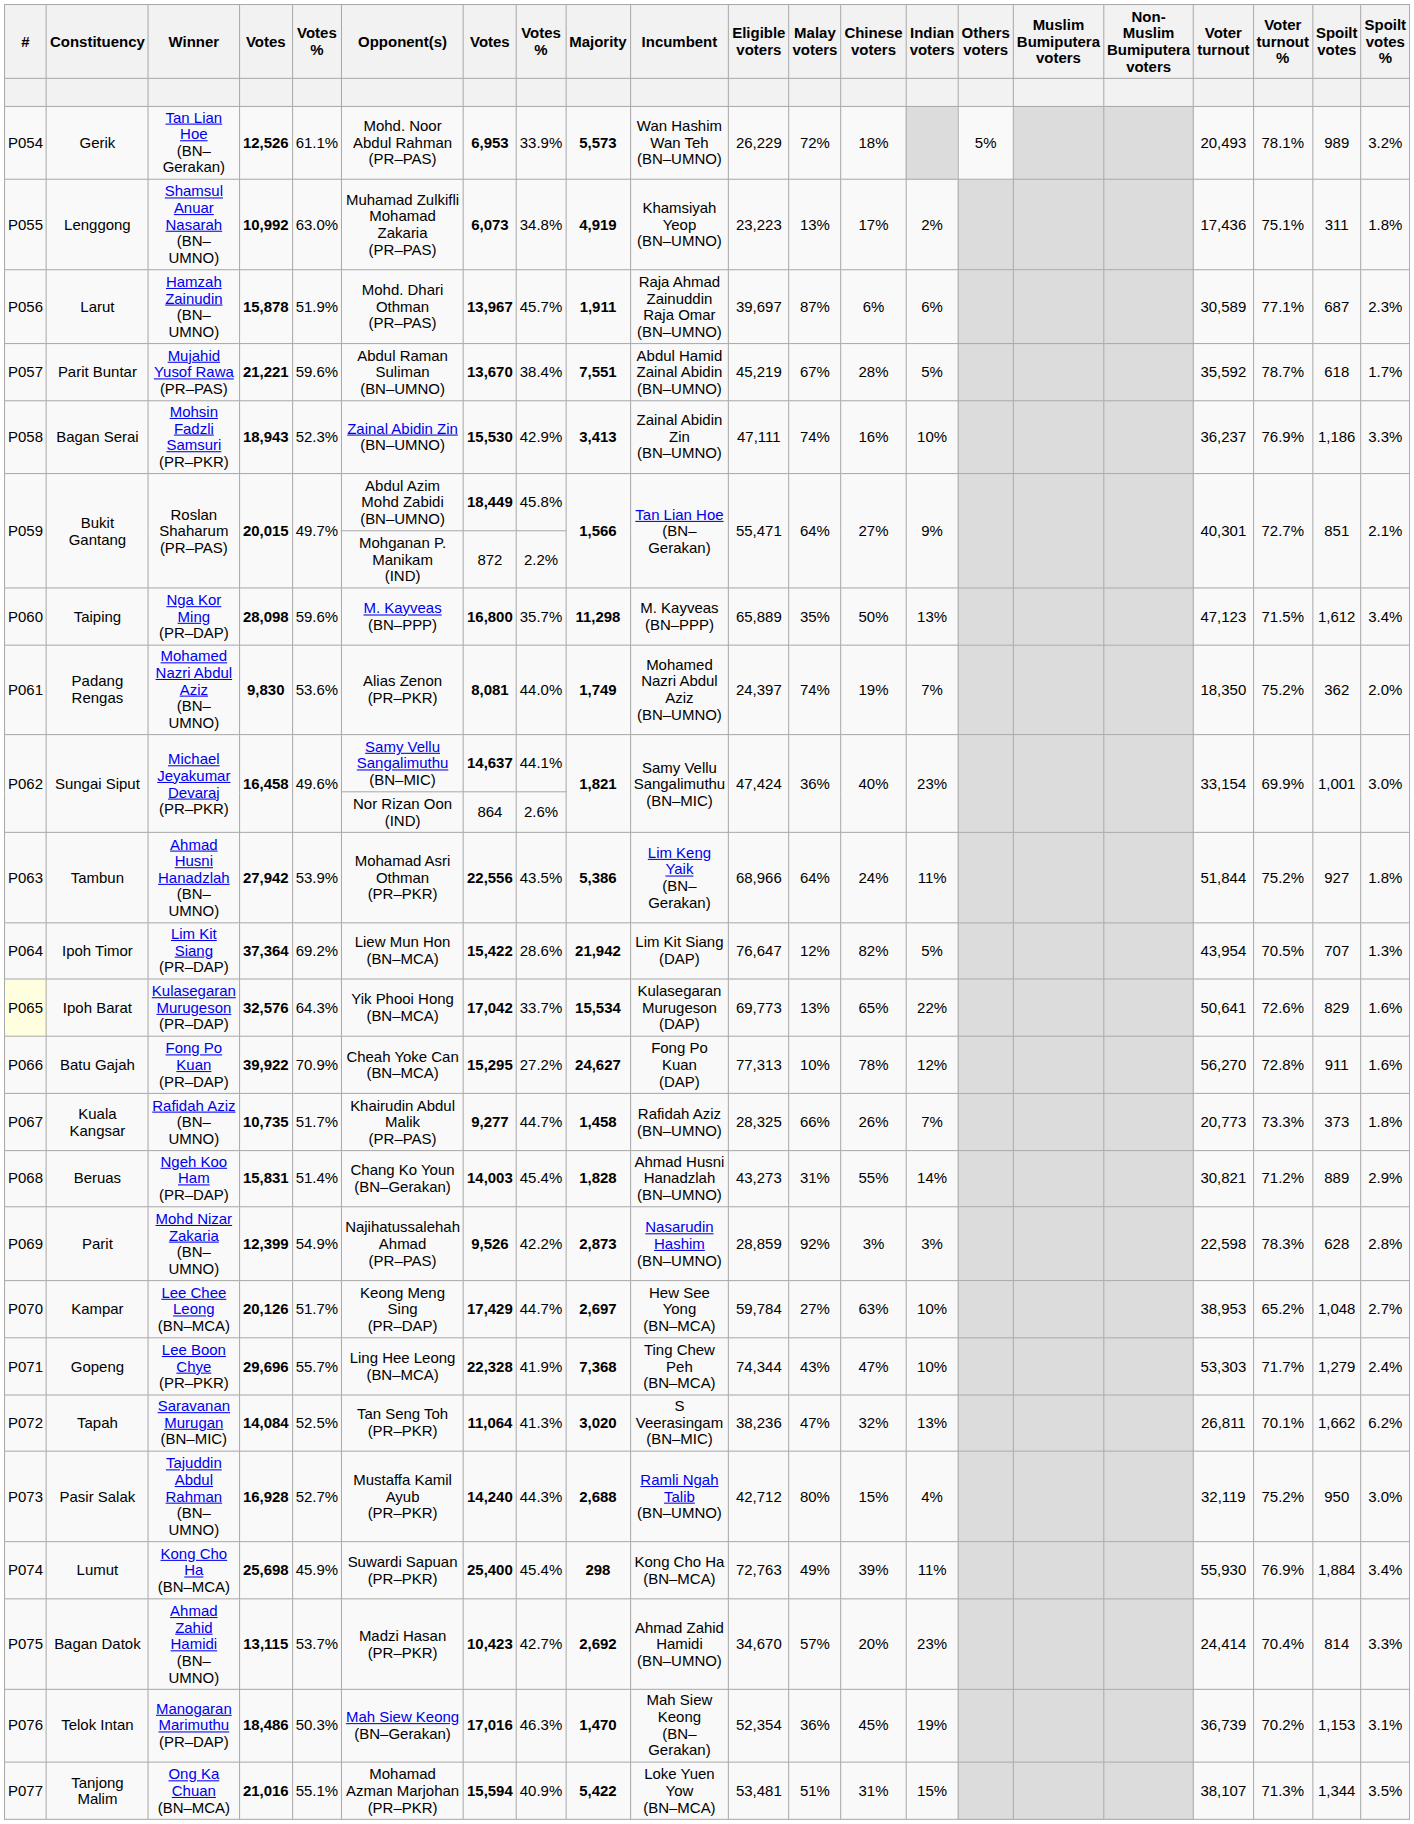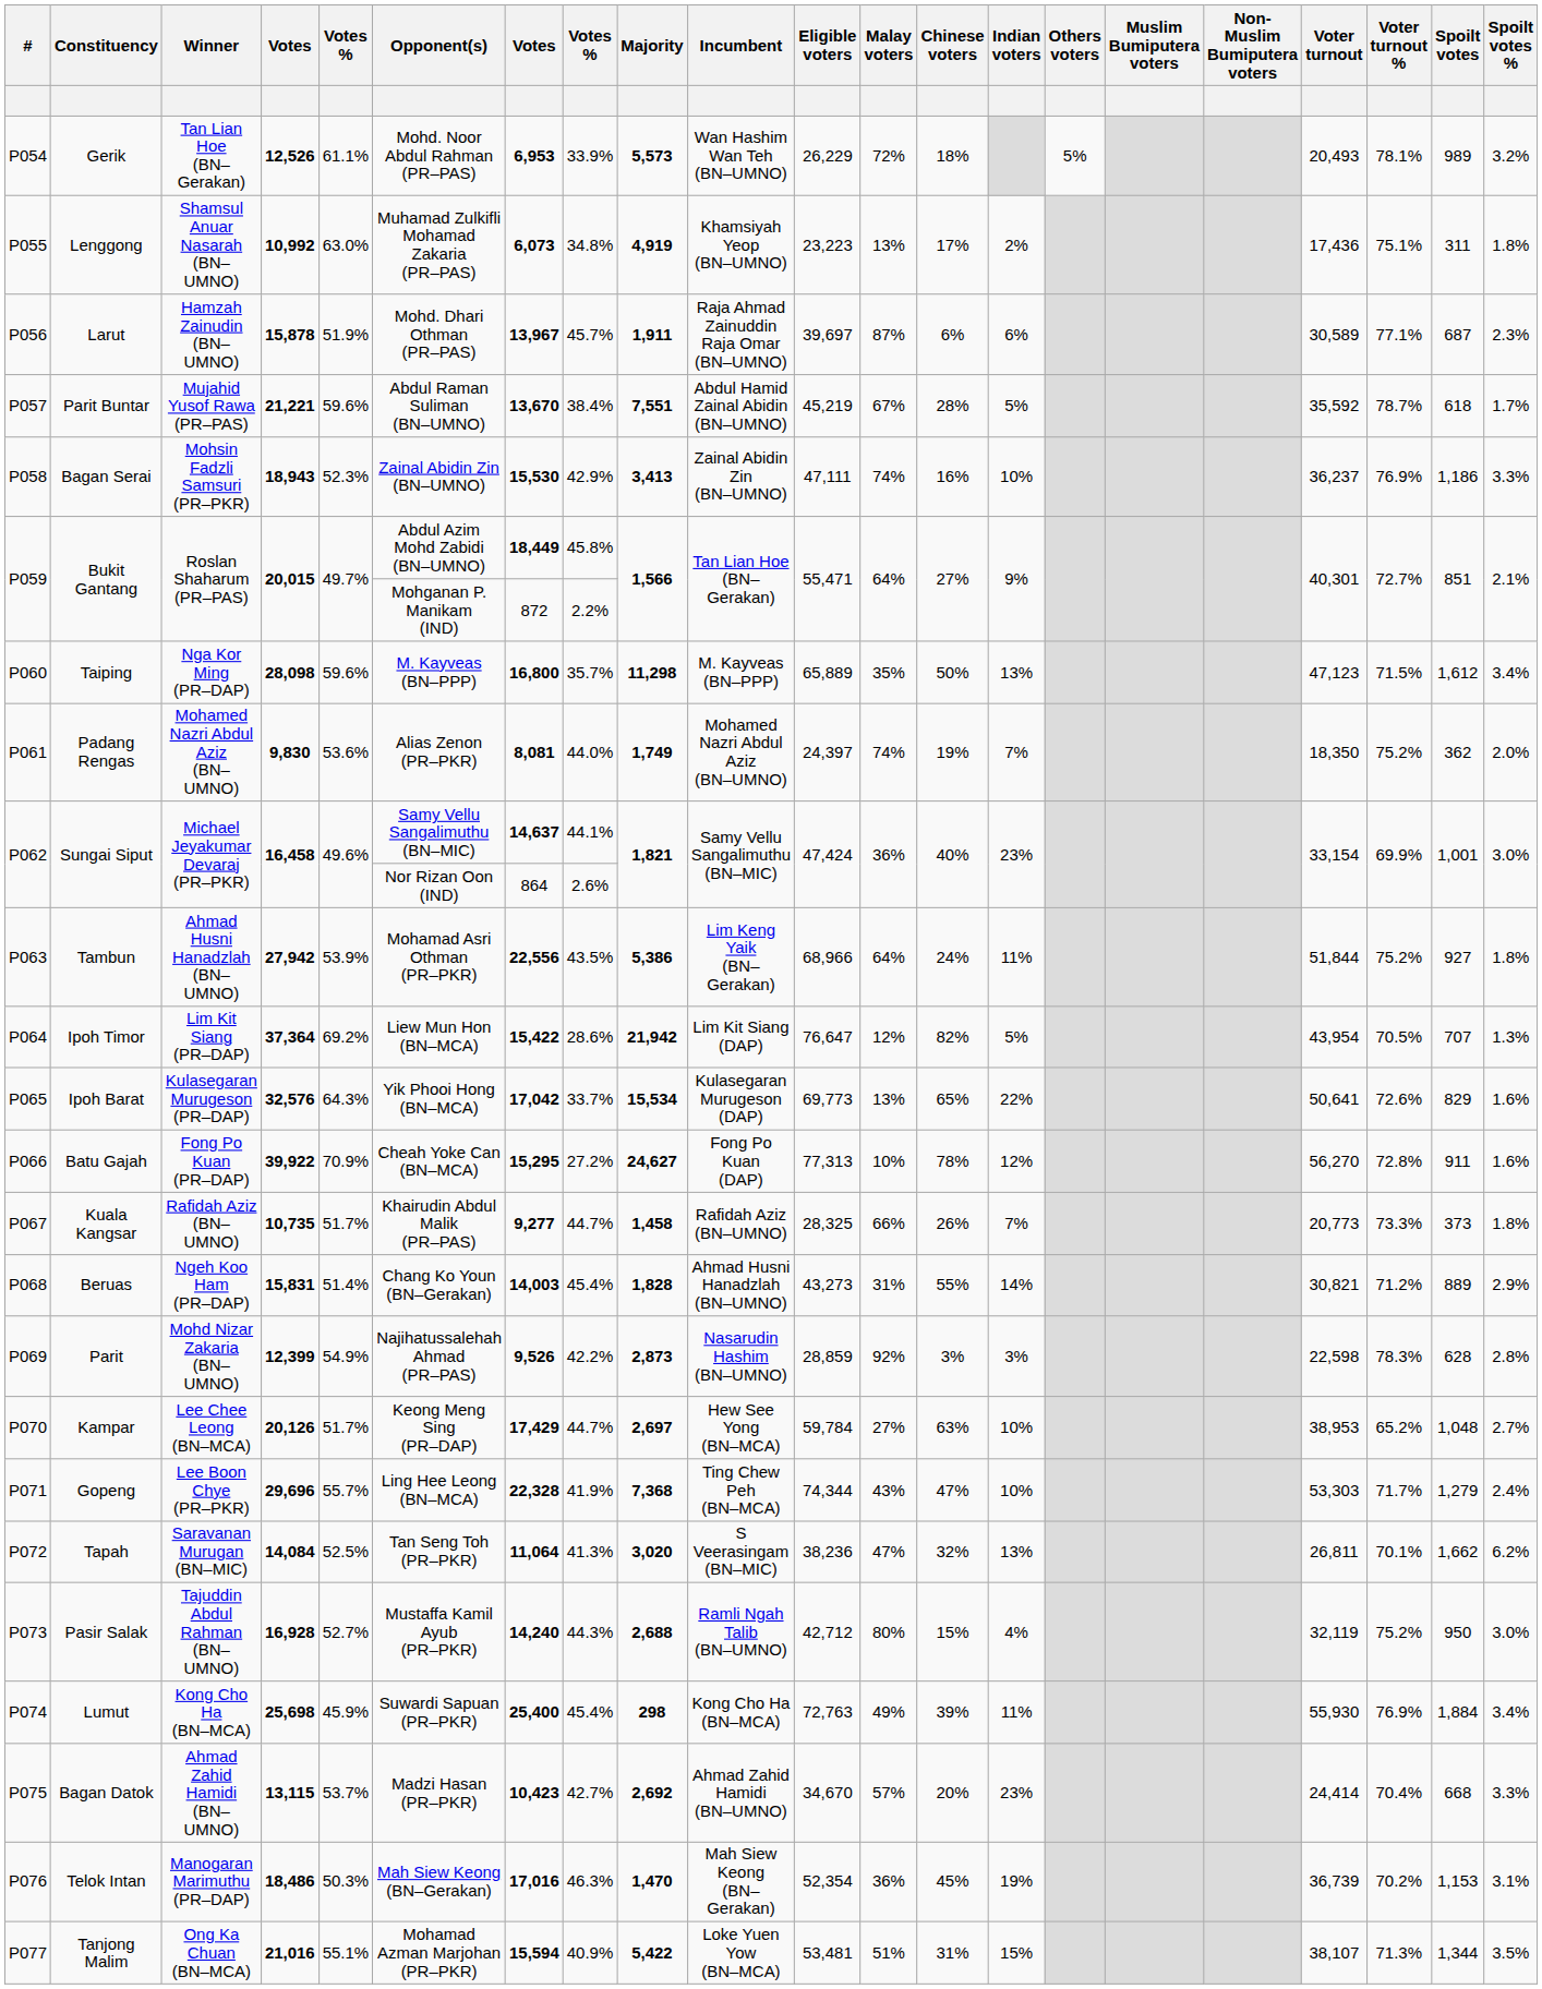Ipoh Barat | #: lightyellow background -> no background
Bagan Datok | Spoilt votes: 814 -> 668
